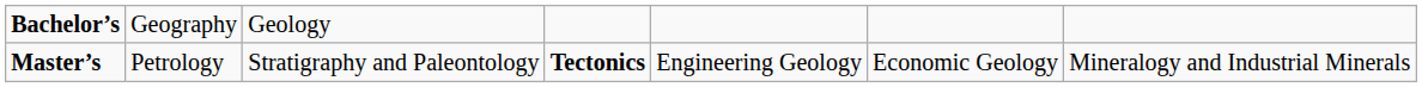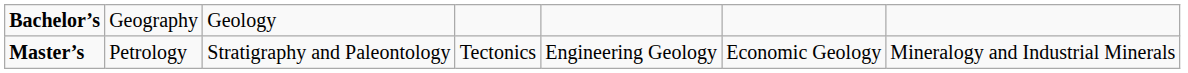Master’s | column 4: bold -> normal
